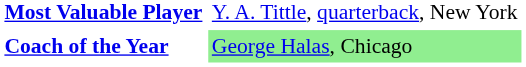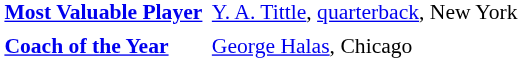Coach of the Year | column 2: lightgreen background -> no background
